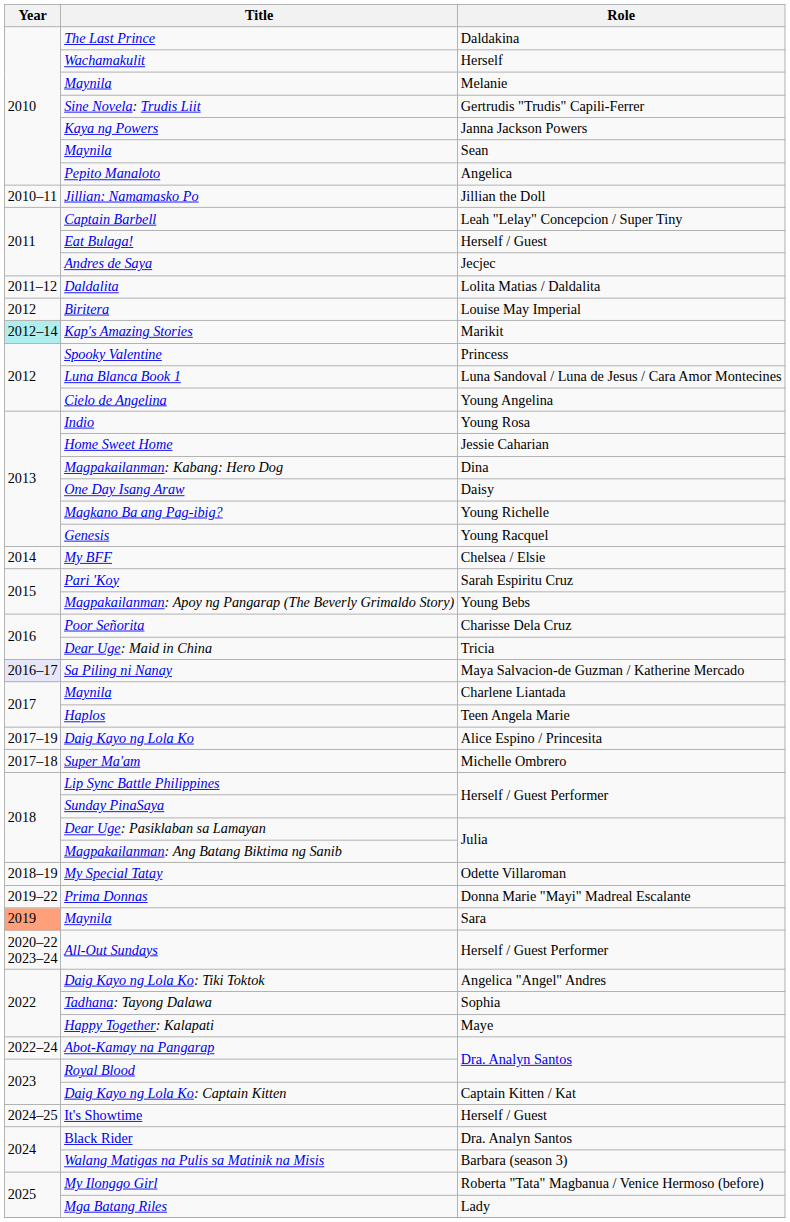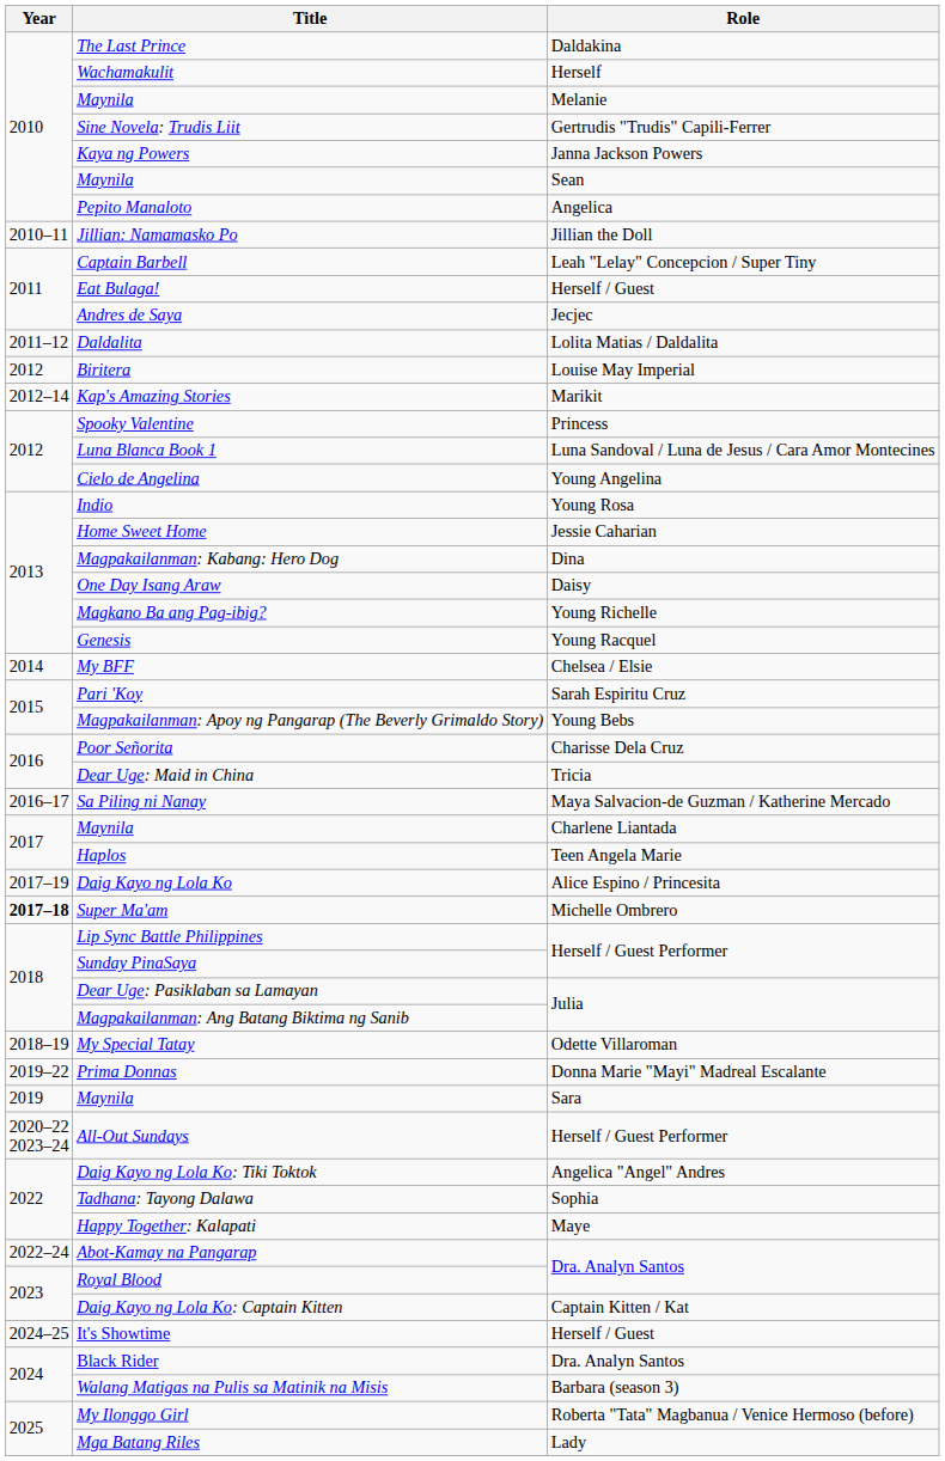Kap's Amazing Stories | Year: paleturquoise background -> no background
Sa Piling ni Nanay | Year: lavender background -> no background
Super Ma'am | Year: normal -> bold
Maynila / Sara | Year: lightsalmon background -> no background
